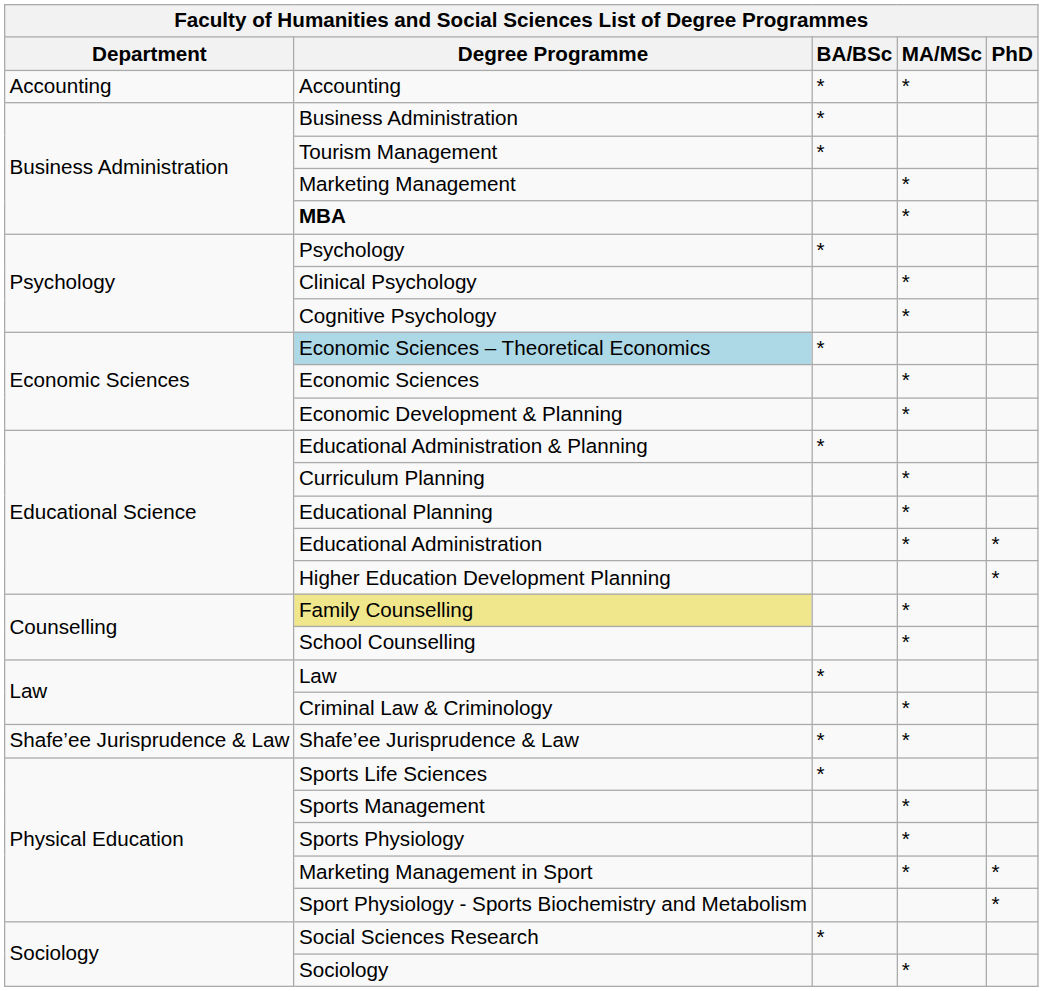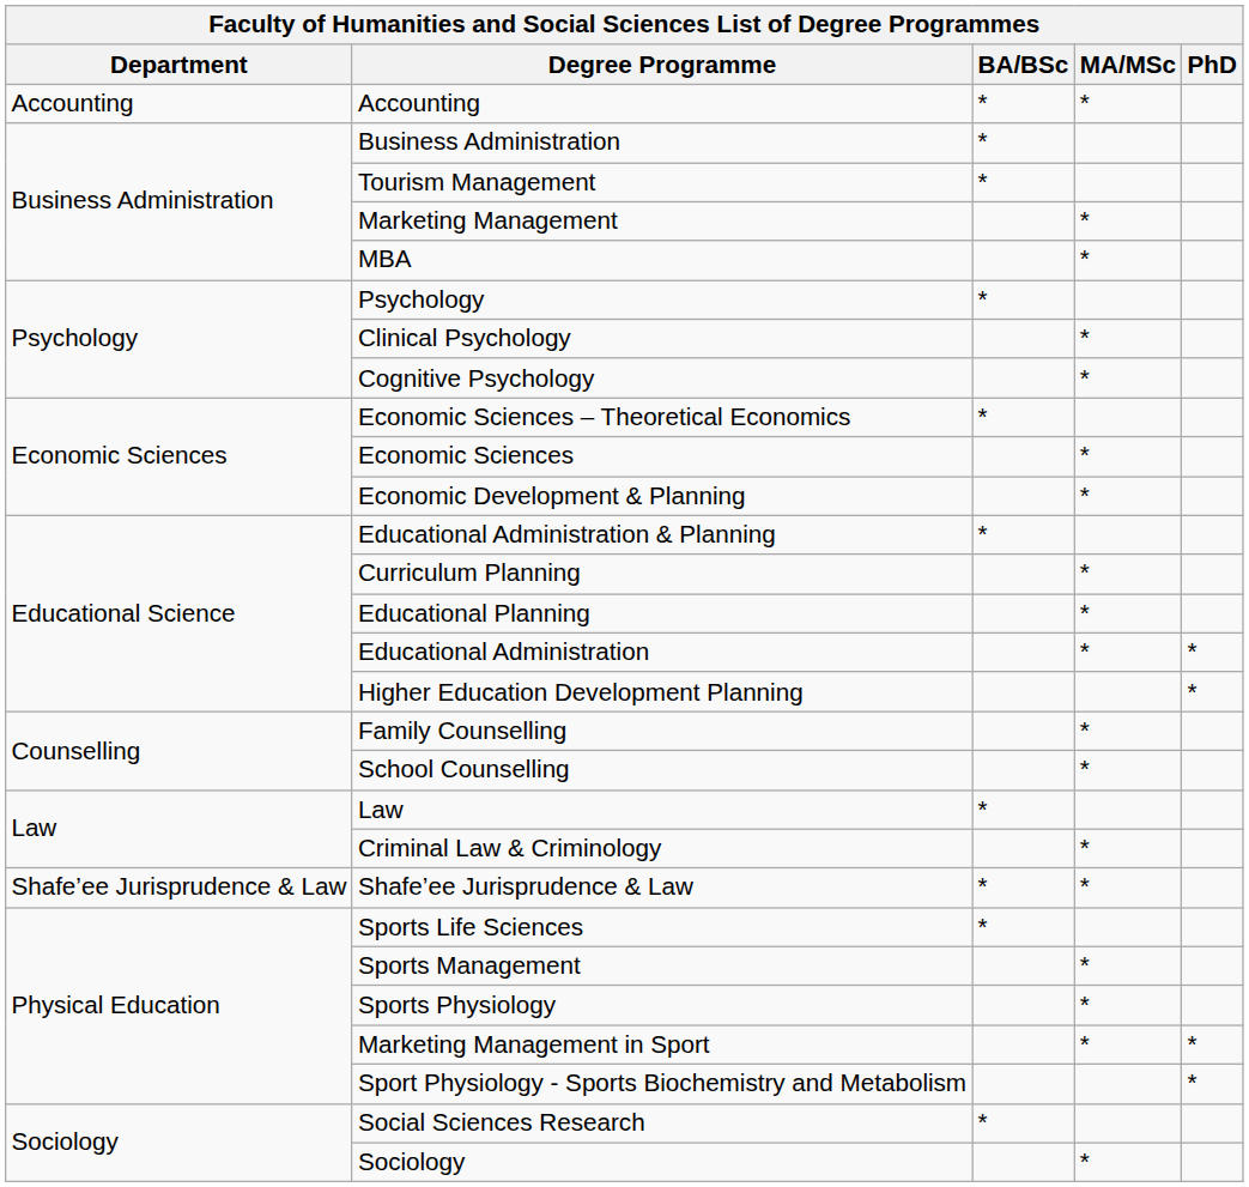MBA | Degree Programme: bold -> normal
Economic Sciences – Theoretical Economics | Degree Programme: lightblue background -> no background
Family Counselling | Degree Programme: khaki background -> no background
